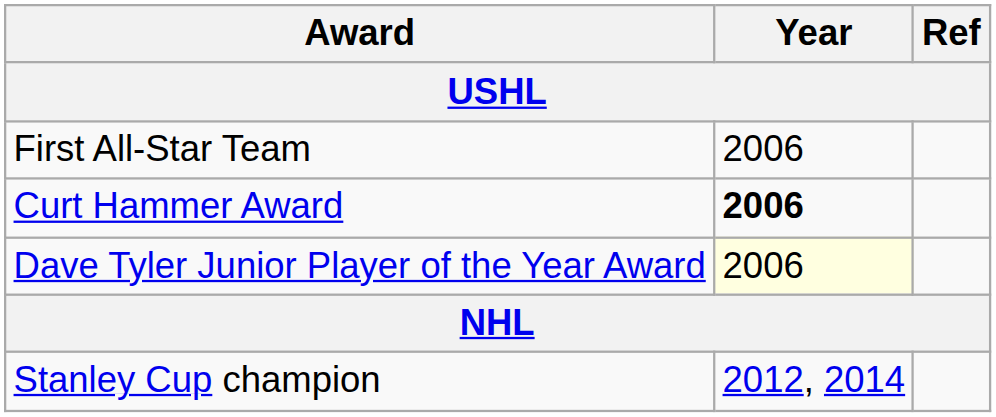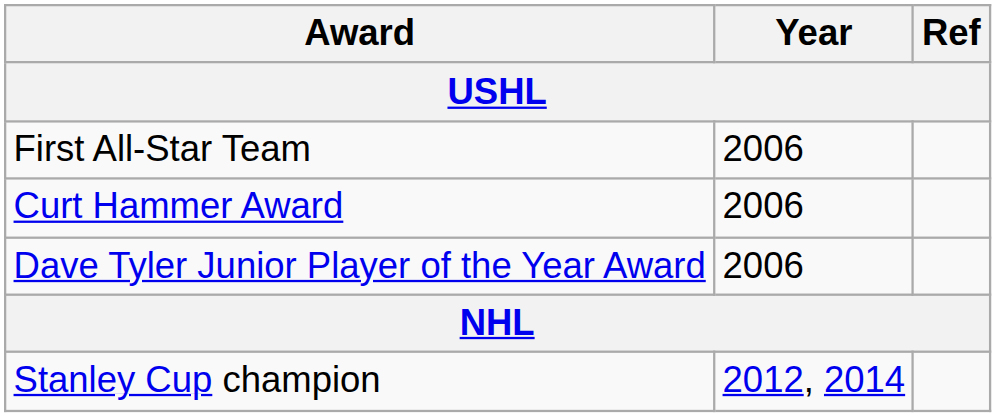Curt Hammer Award | Year: bold -> normal
Dave Tyler Junior Player of the Year Award | Year: lightyellow background -> no background
